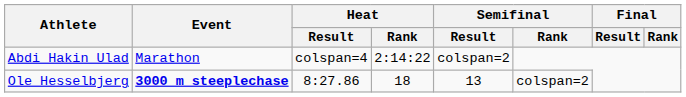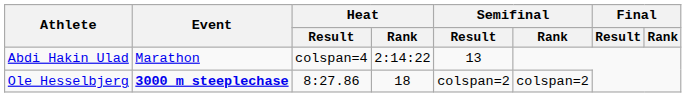Abdi Hakin Ulad | Semifinal / Result: colspan=2 -> 13
Ole Hesselbjerg | Semifinal / Result: 13 -> colspan=2
